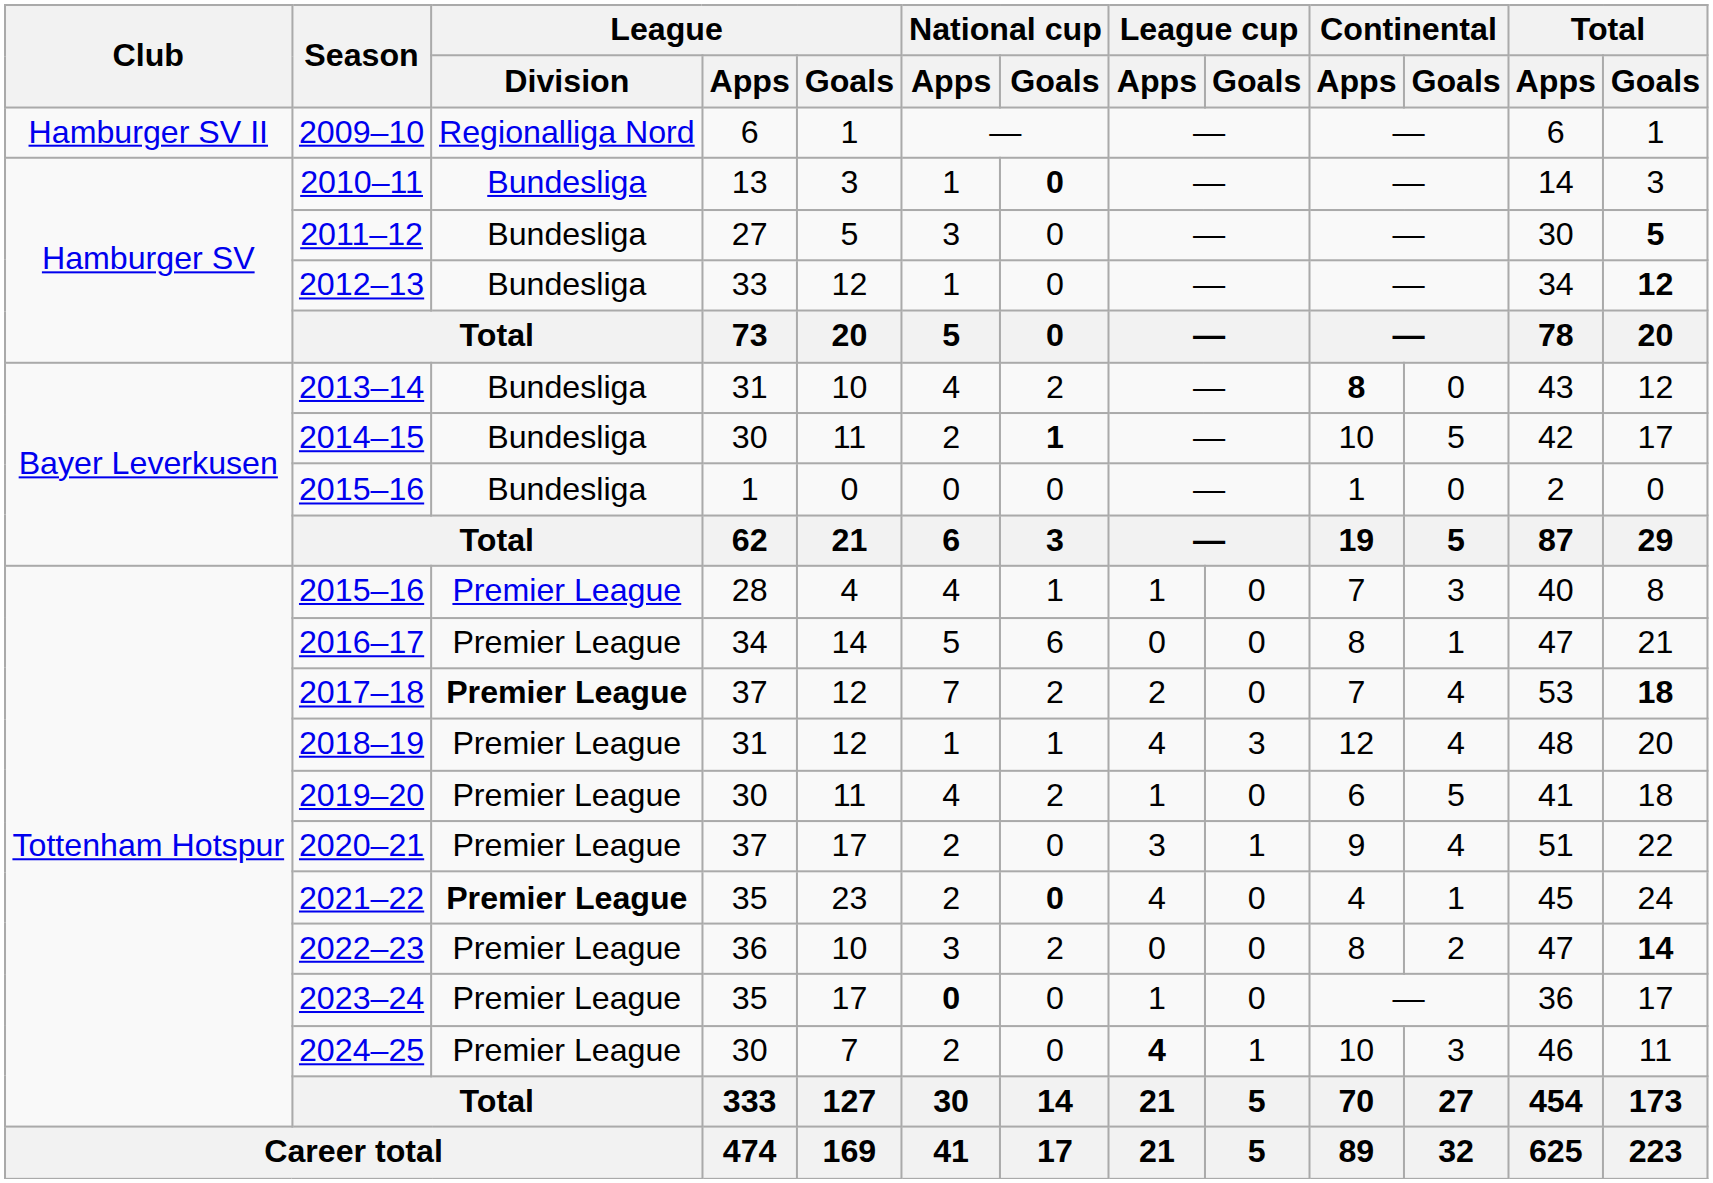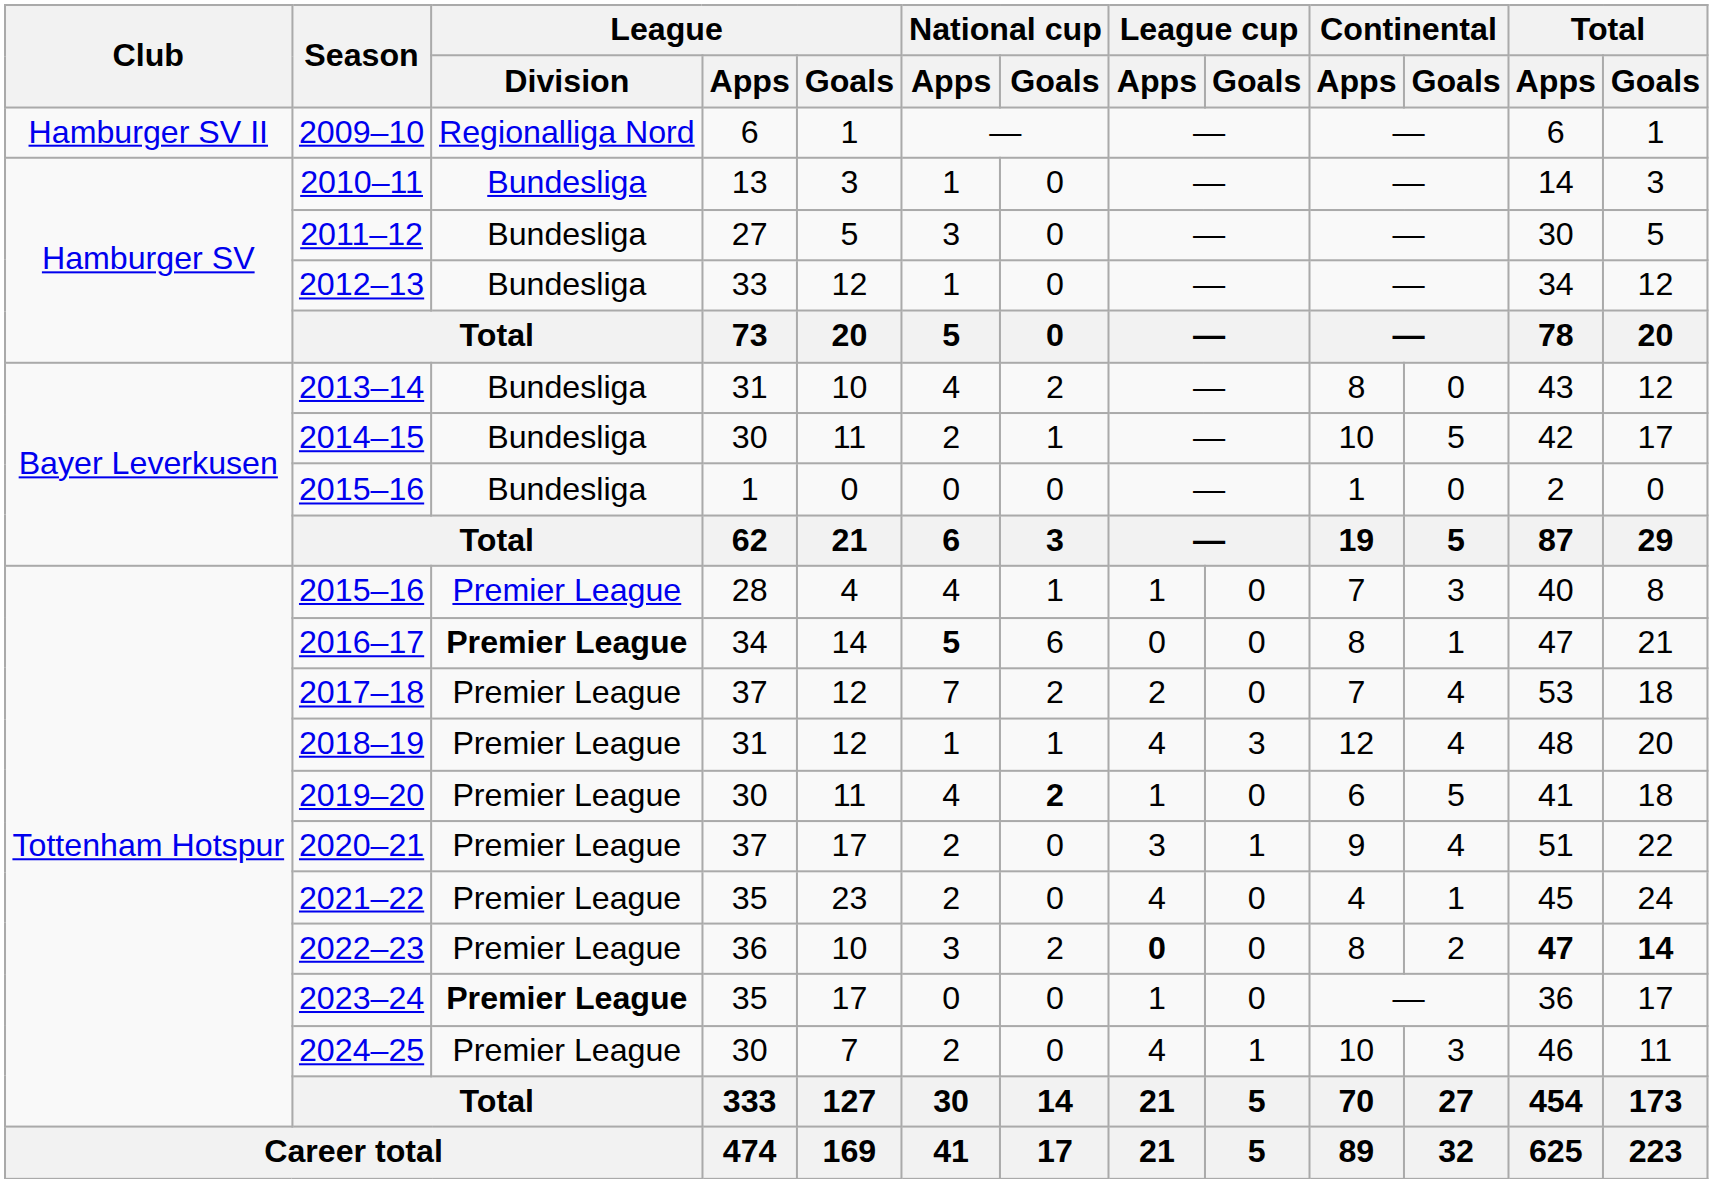2010–11 | National cup / Goals: bold -> normal
2011–12 | Total / Goals: bold -> normal
2012–13 | Total / Goals: bold -> normal
2013–14 | Continental / Apps: bold -> normal
2014–15 | National cup / Goals: bold -> normal
2016–17 | League / Division: normal -> bold
2016–17 | National cup / Apps: normal -> bold
2017–18 | League / Division: bold -> normal
2017–18 | Total / Goals: bold -> normal
2019–20 | National cup / Goals: normal -> bold
2021–22 | League / Division: bold -> normal
2021–22 | National cup / Goals: bold -> normal
2022–23 | League cup / Apps: normal -> bold
2022–23 | Total / Apps: normal -> bold
2023–24 | League / Division: normal -> bold
2023–24 | National cup / Apps: bold -> normal
2024–25 | League cup / Apps: bold -> normal
